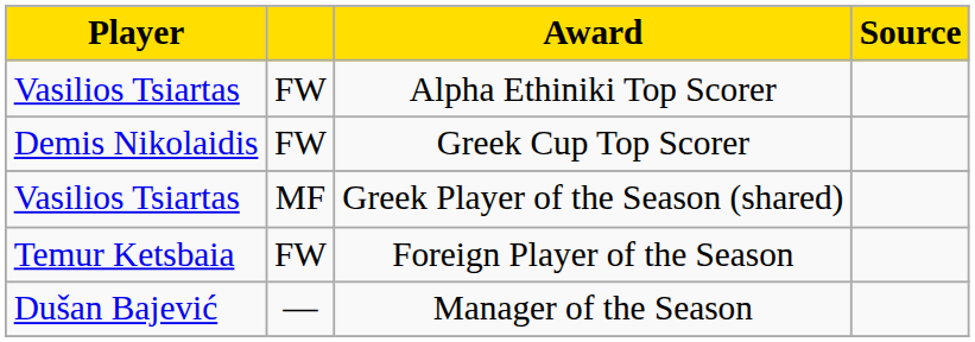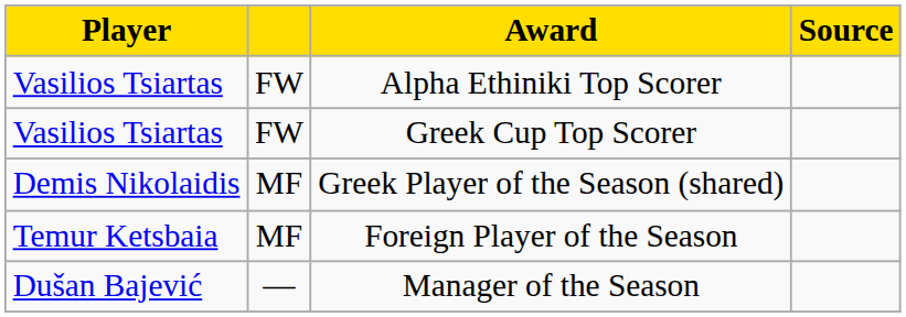Greek Cup Top Scorer | Player: Demis Nikolaidis -> Vasilios Tsiartas
Greek Player of the Season (shared) | Player: Vasilios Tsiartas -> Demis Nikolaidis
Foreign Player of the Season | column 2: FW -> MF
